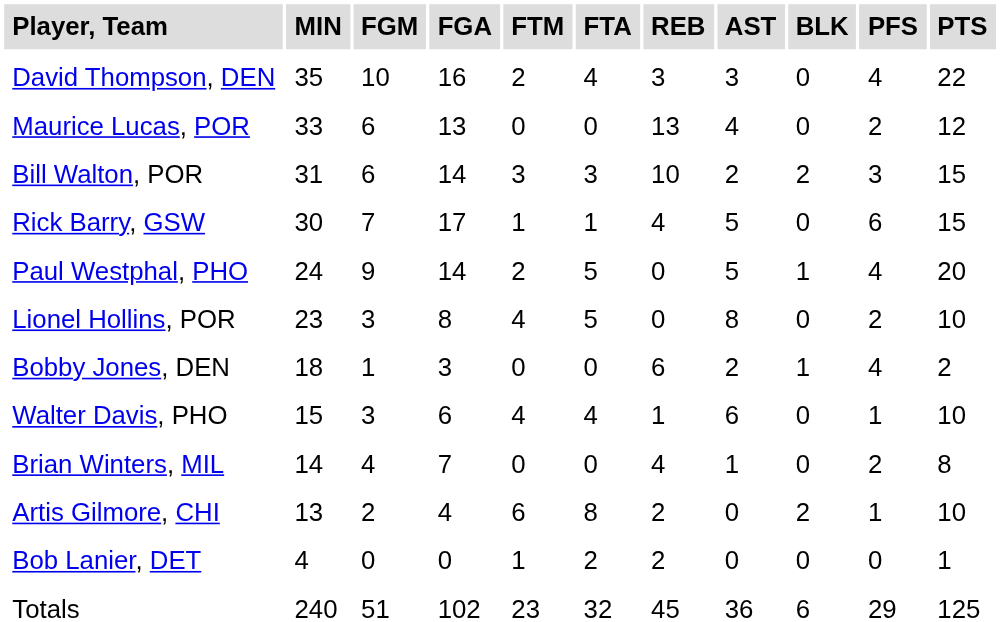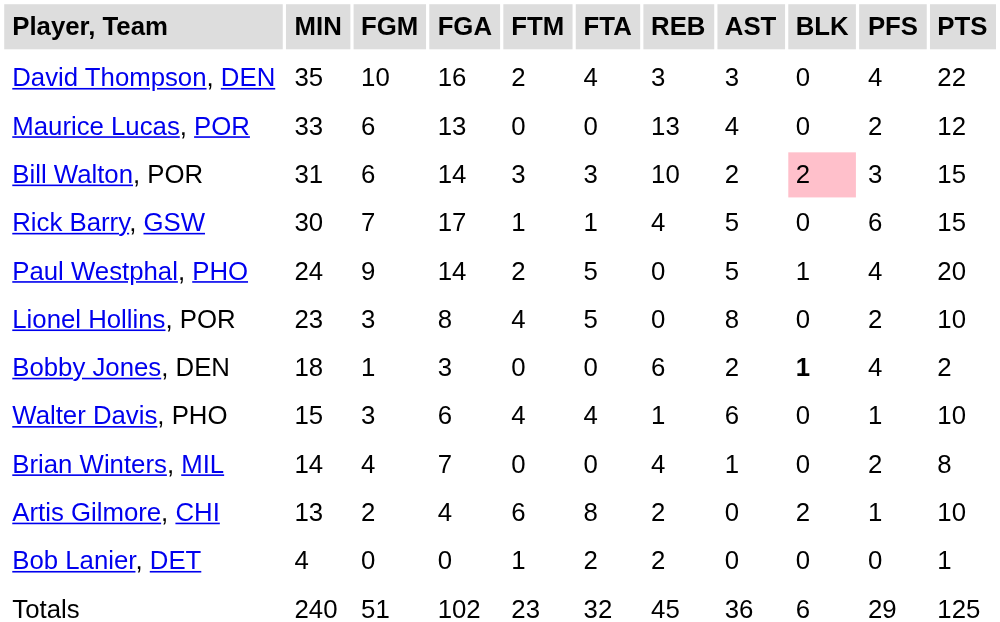Bill Walton, POR | BLK: no background -> pink background
Bobby Jones, DEN | BLK: normal -> bold
